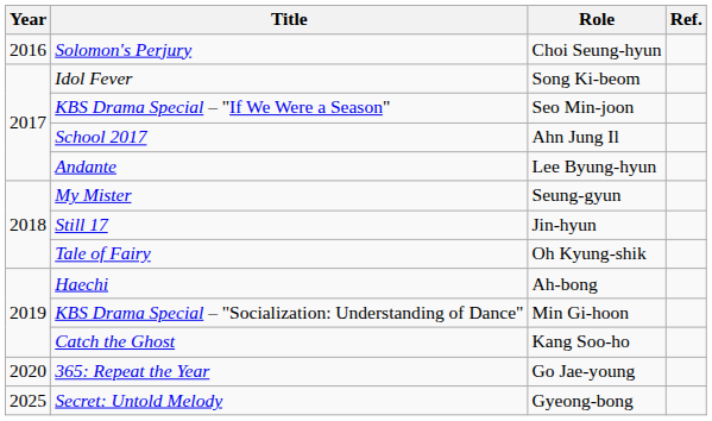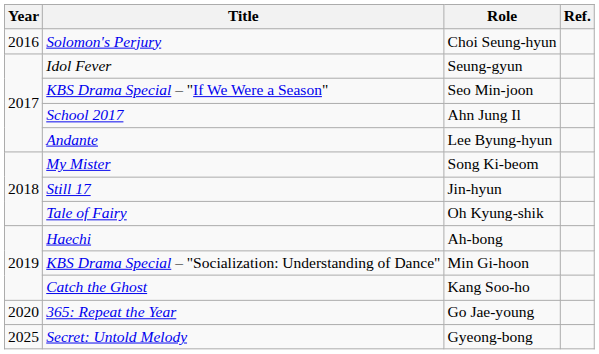Idol Fever | Role: Song Ki-beom -> Seung-gyun
My Mister | Role: Seung-gyun -> Song Ki-beom
